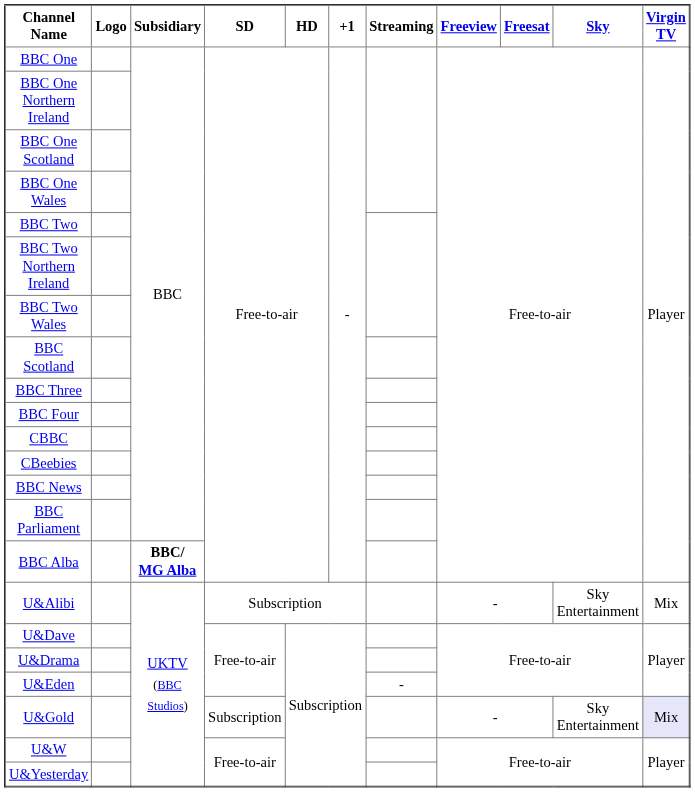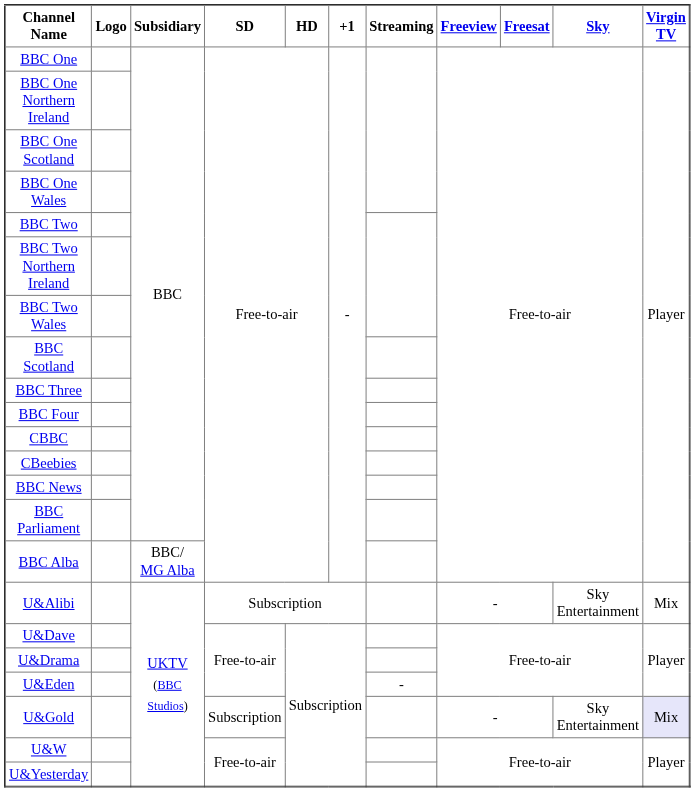BBC Alba | Subsidiary: bold -> normal
